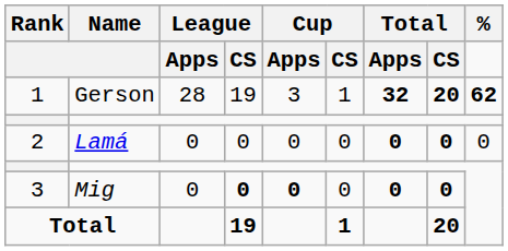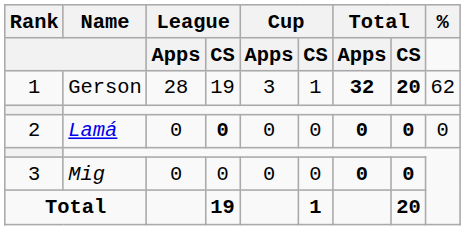Gerson | %: bold -> normal
Lamá | League / CS: normal -> bold
Mig | League / CS: bold -> normal
Mig | Cup / Apps: bold -> normal
